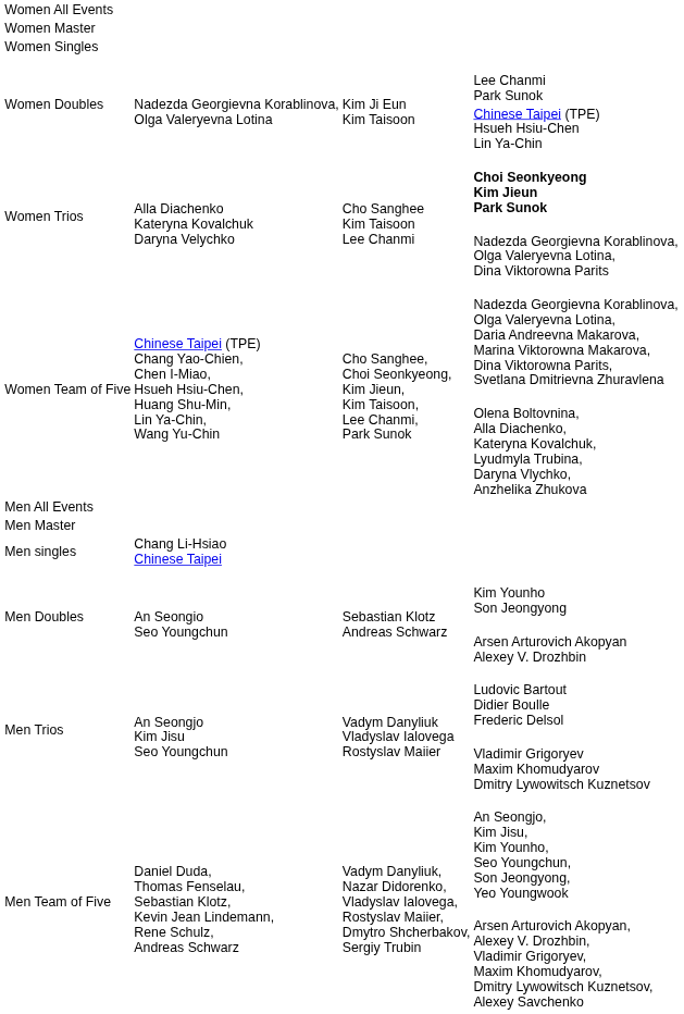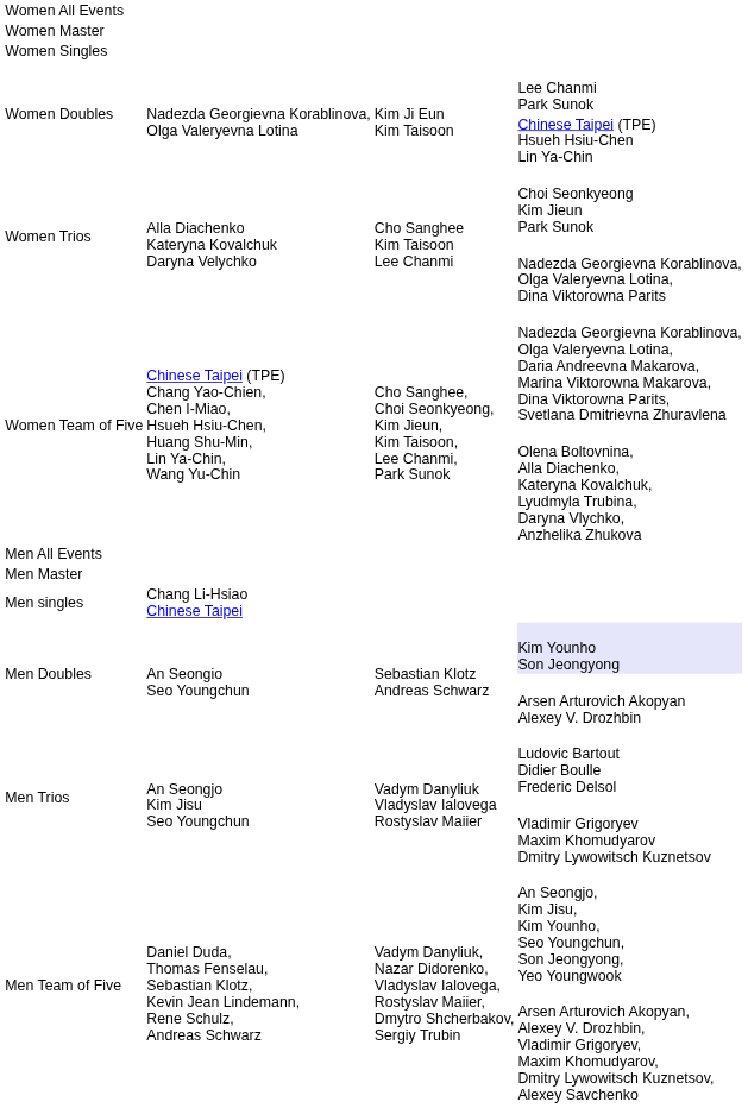Choi Seonkyeong Kim Jieun Park Sunok | column 4: bold -> normal
Kim Younho Son Jeongyong | column 4: no background -> lavender background
